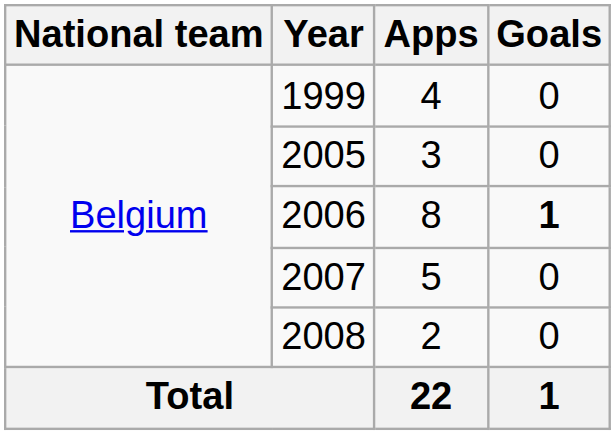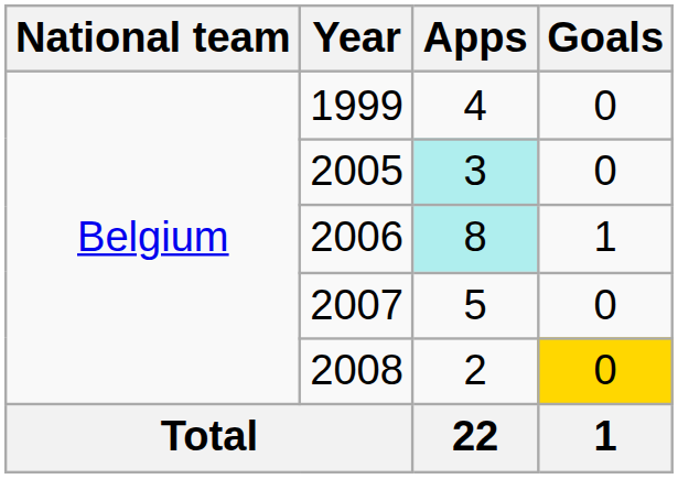2005 | Apps: no background -> paleturquoise background
2006 | Apps: no background -> paleturquoise background
2006 | Goals: bold -> normal
2008 | Goals: no background -> gold background
